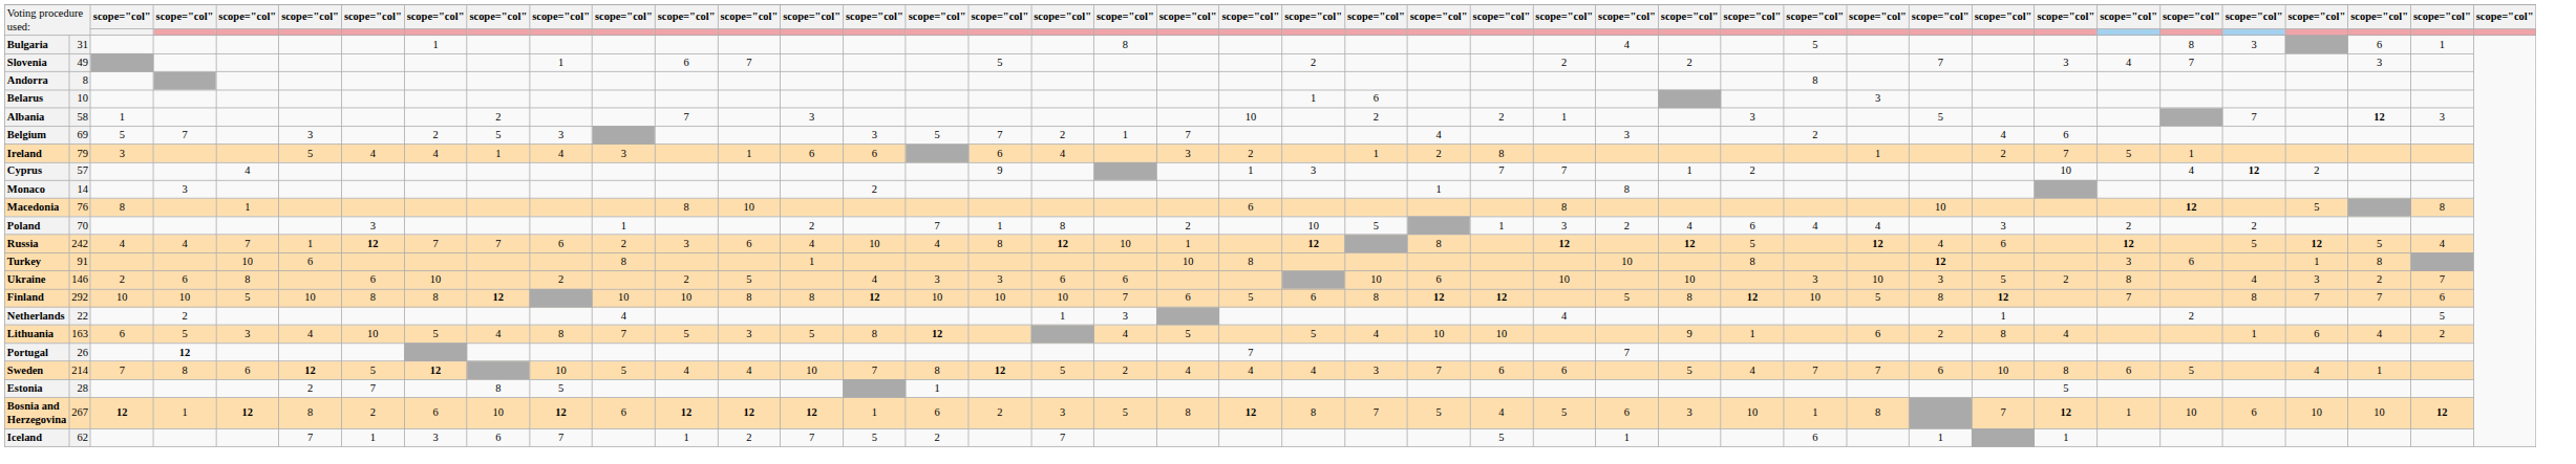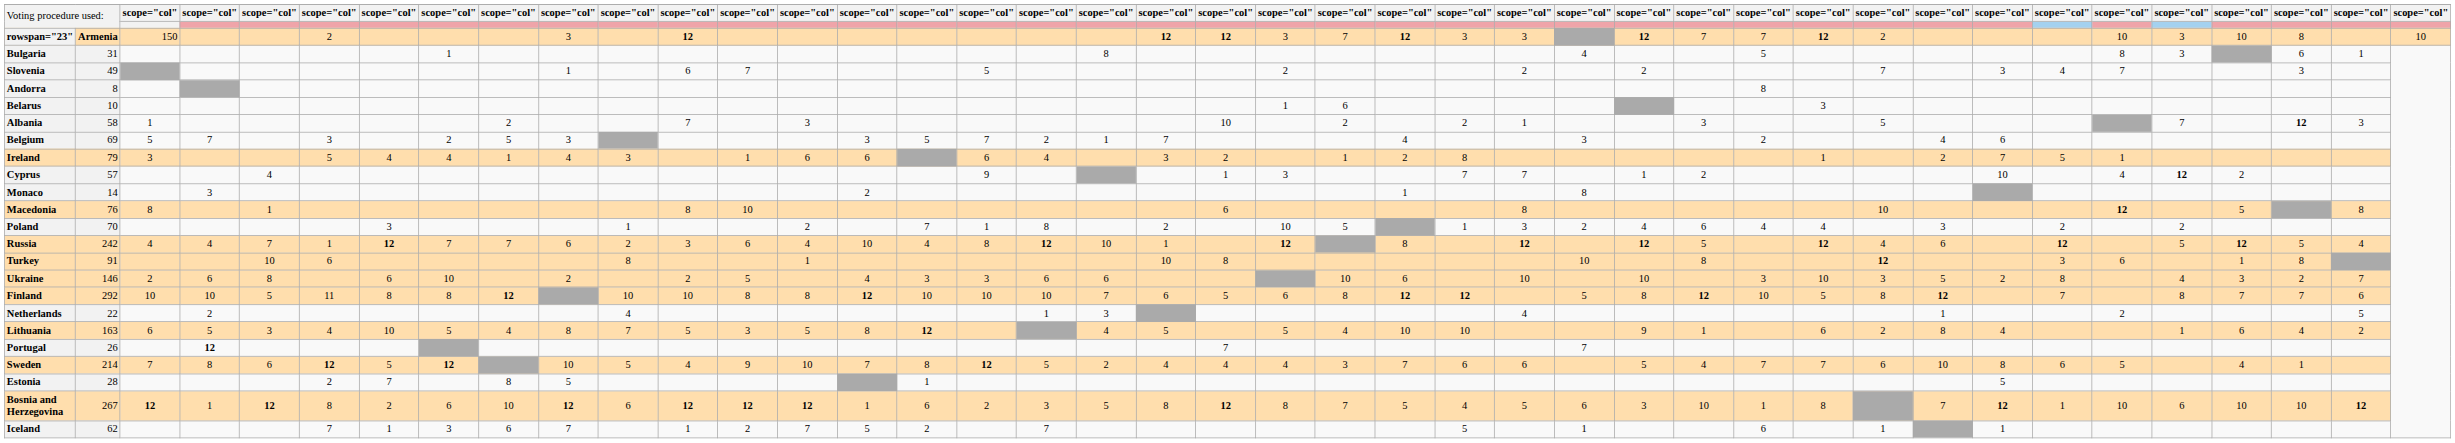+ row: rowspan="23" | Armenia | 150 | 2 | 3 | 12 | 12 | 12 | 3 | 7 | 12 | 3 | 3 | 12 | 7 | 7 | 12 | 2 | 10 | 3 | 10 | 8 | 10
Finland | column 6: 10 -> 11
Sweden | column 13: 4 -> 9
